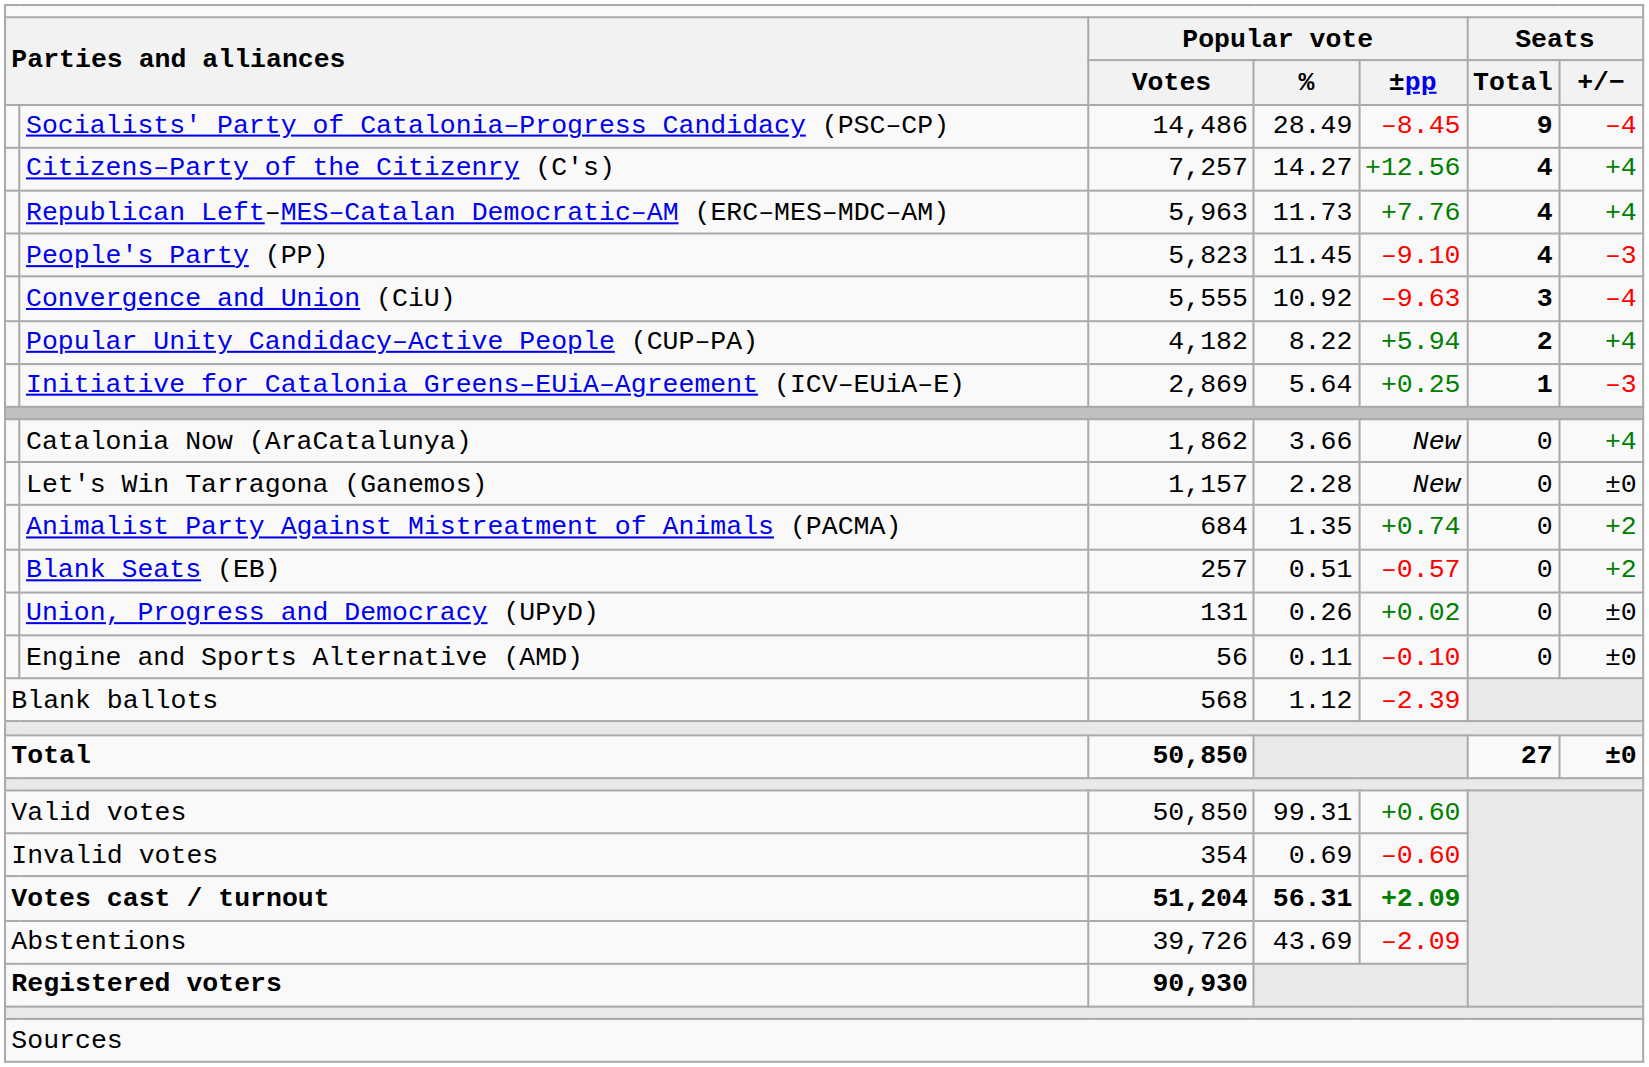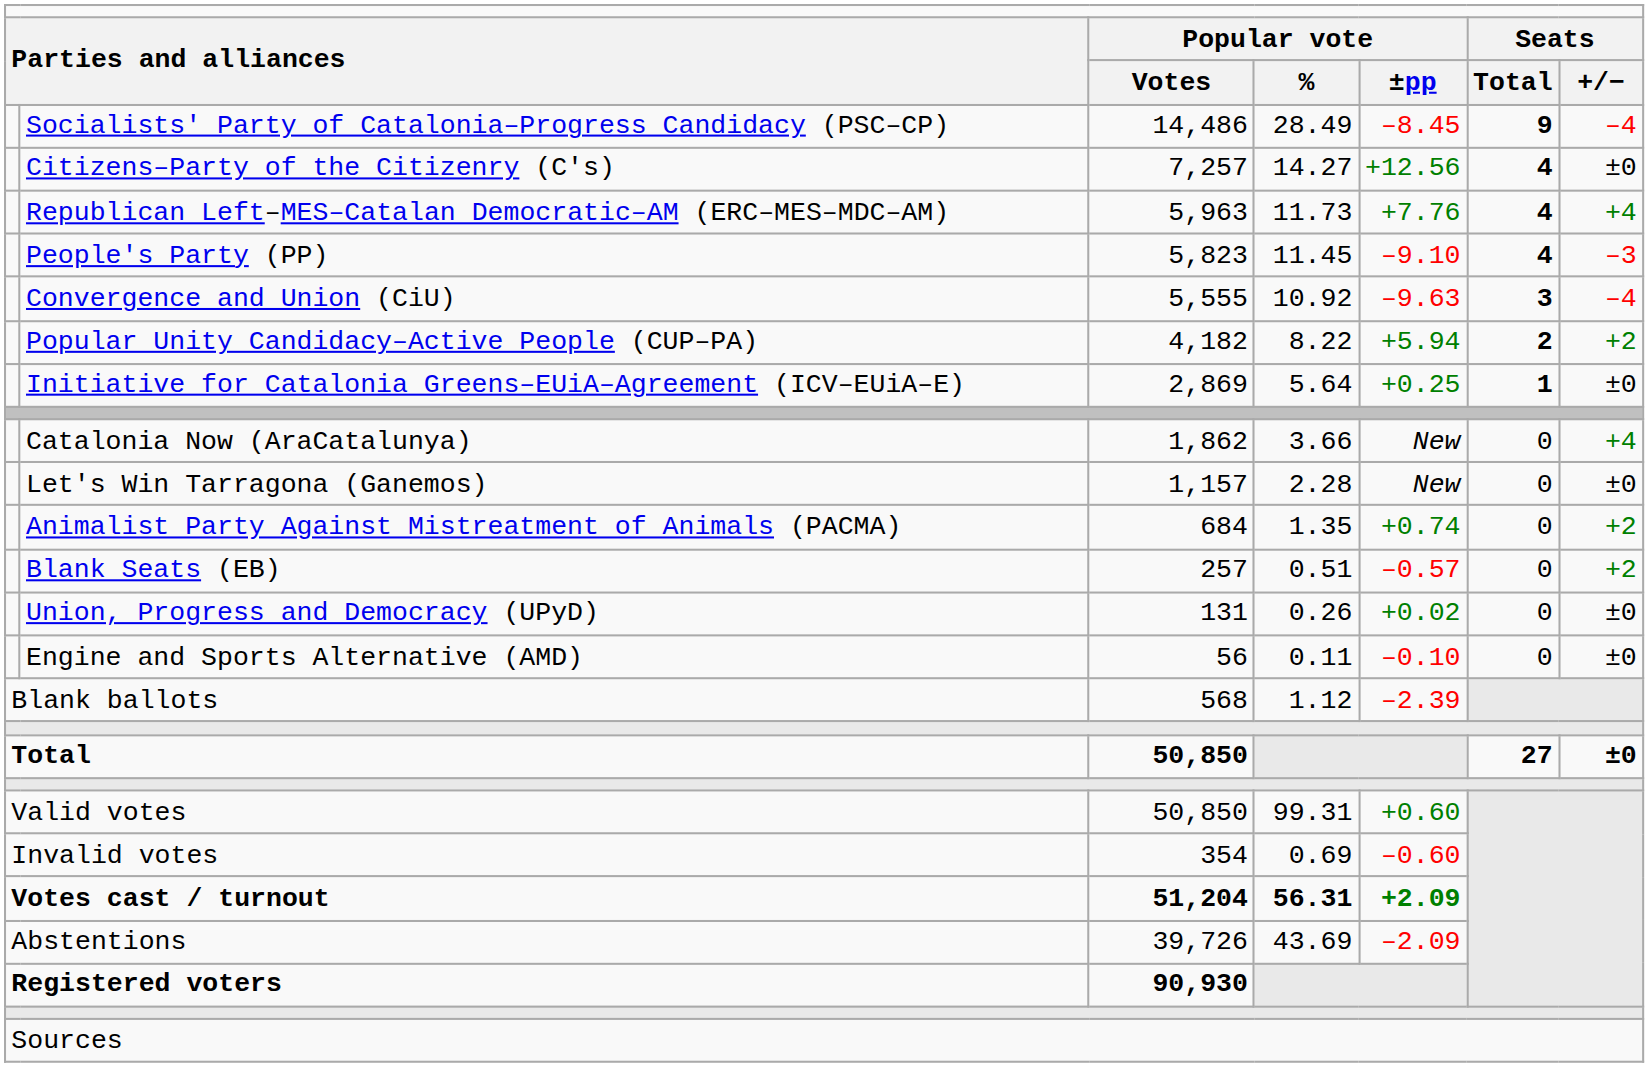Citizens–Party of the Citizenry (C's) | column 7: +4 -> ±0
Popular Unity Candidacy–Active People (CUP–PA) | column 7: +4 -> +2
Initiative for Catalonia Greens–EUiA–Agreement (ICV–EUiA–E) | column 7: –3 -> ±0
